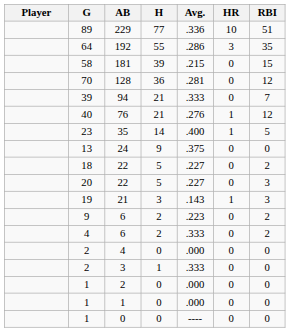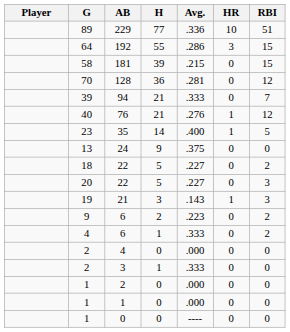192 | RBI: 35 -> 15
4 / 6 | H: 2 -> 1
